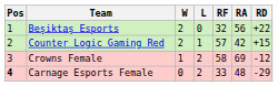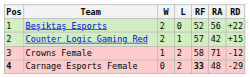Beşiktaş Esports | RF: 32 -> 52
Crowns Female | RA: 69 -> 71
Carnage Esports Female | RF: normal -> bold
